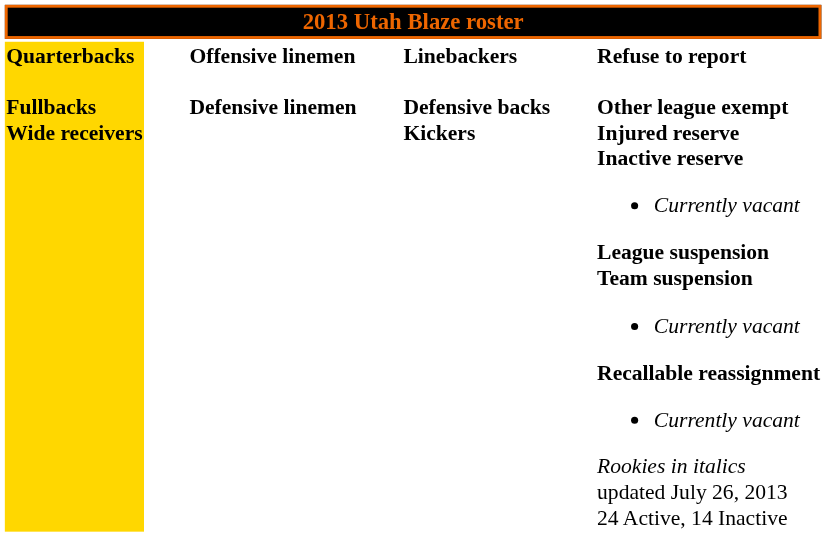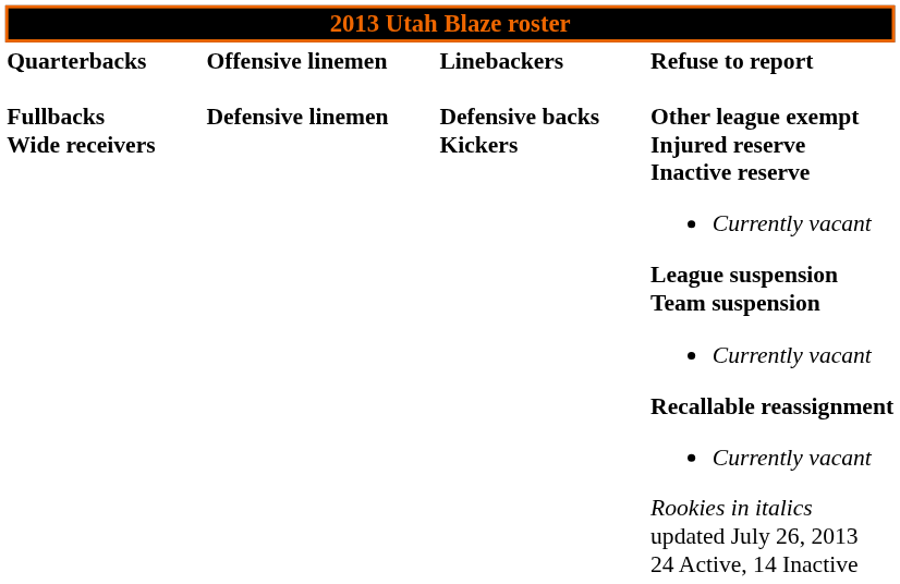Quarterbacks Fullbacks Wide receivers | column 1: gold background -> no background
